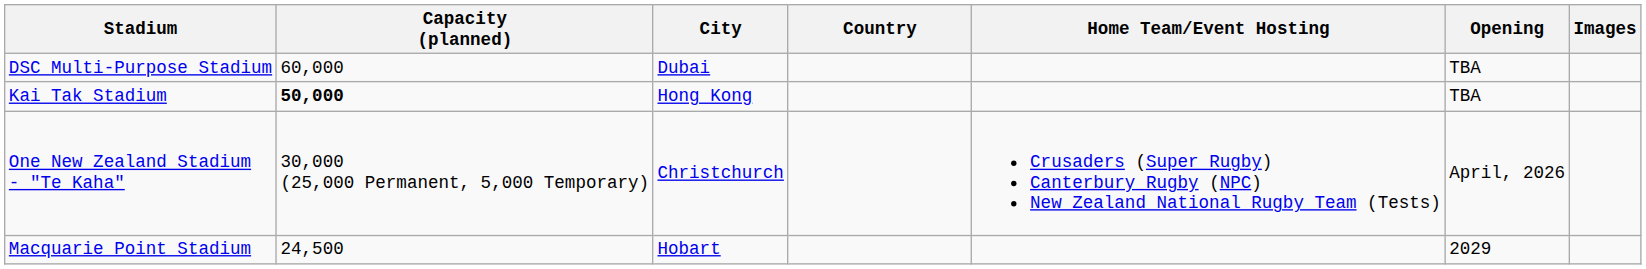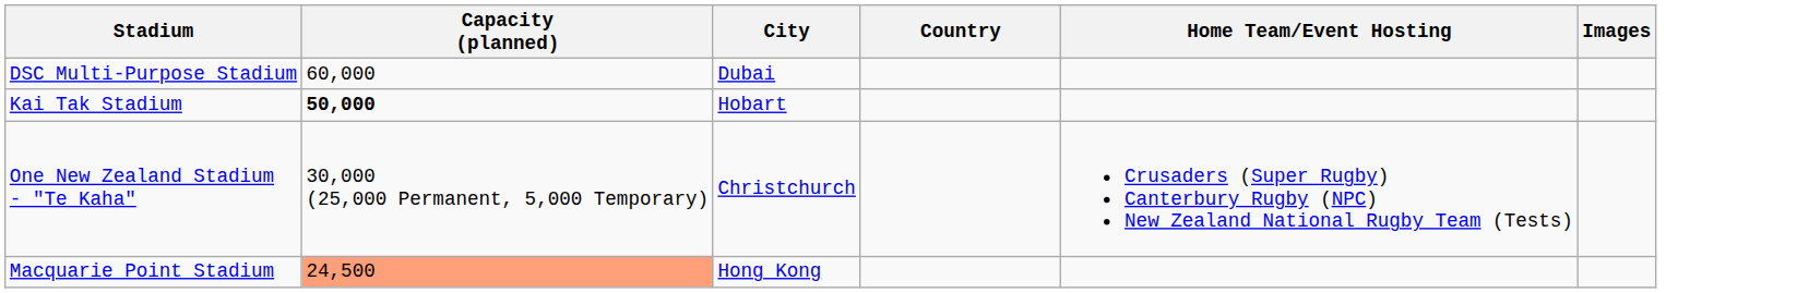- column: Opening | TBA | TBA | April, 2026 | 2029
Kai Tak Stadium | City: Hong Kong -> Hobart
Macquarie Point Stadium | Capacity (planned): no background -> lightsalmon background
Macquarie Point Stadium | City: Hobart -> Hong Kong
